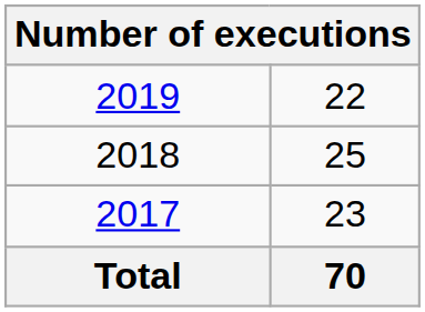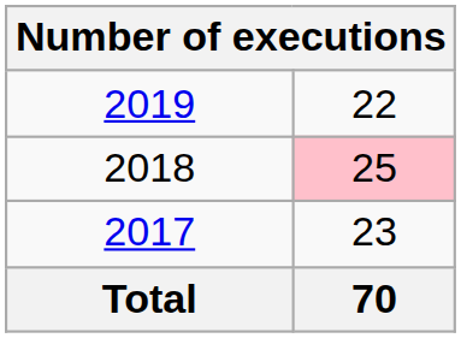2018 | column 2: no background -> pink background
